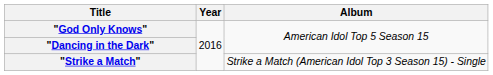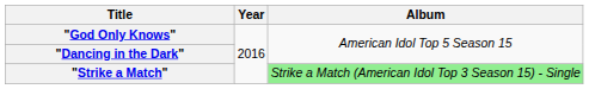"Strike a Match" | Album: no background -> lightgreen background
